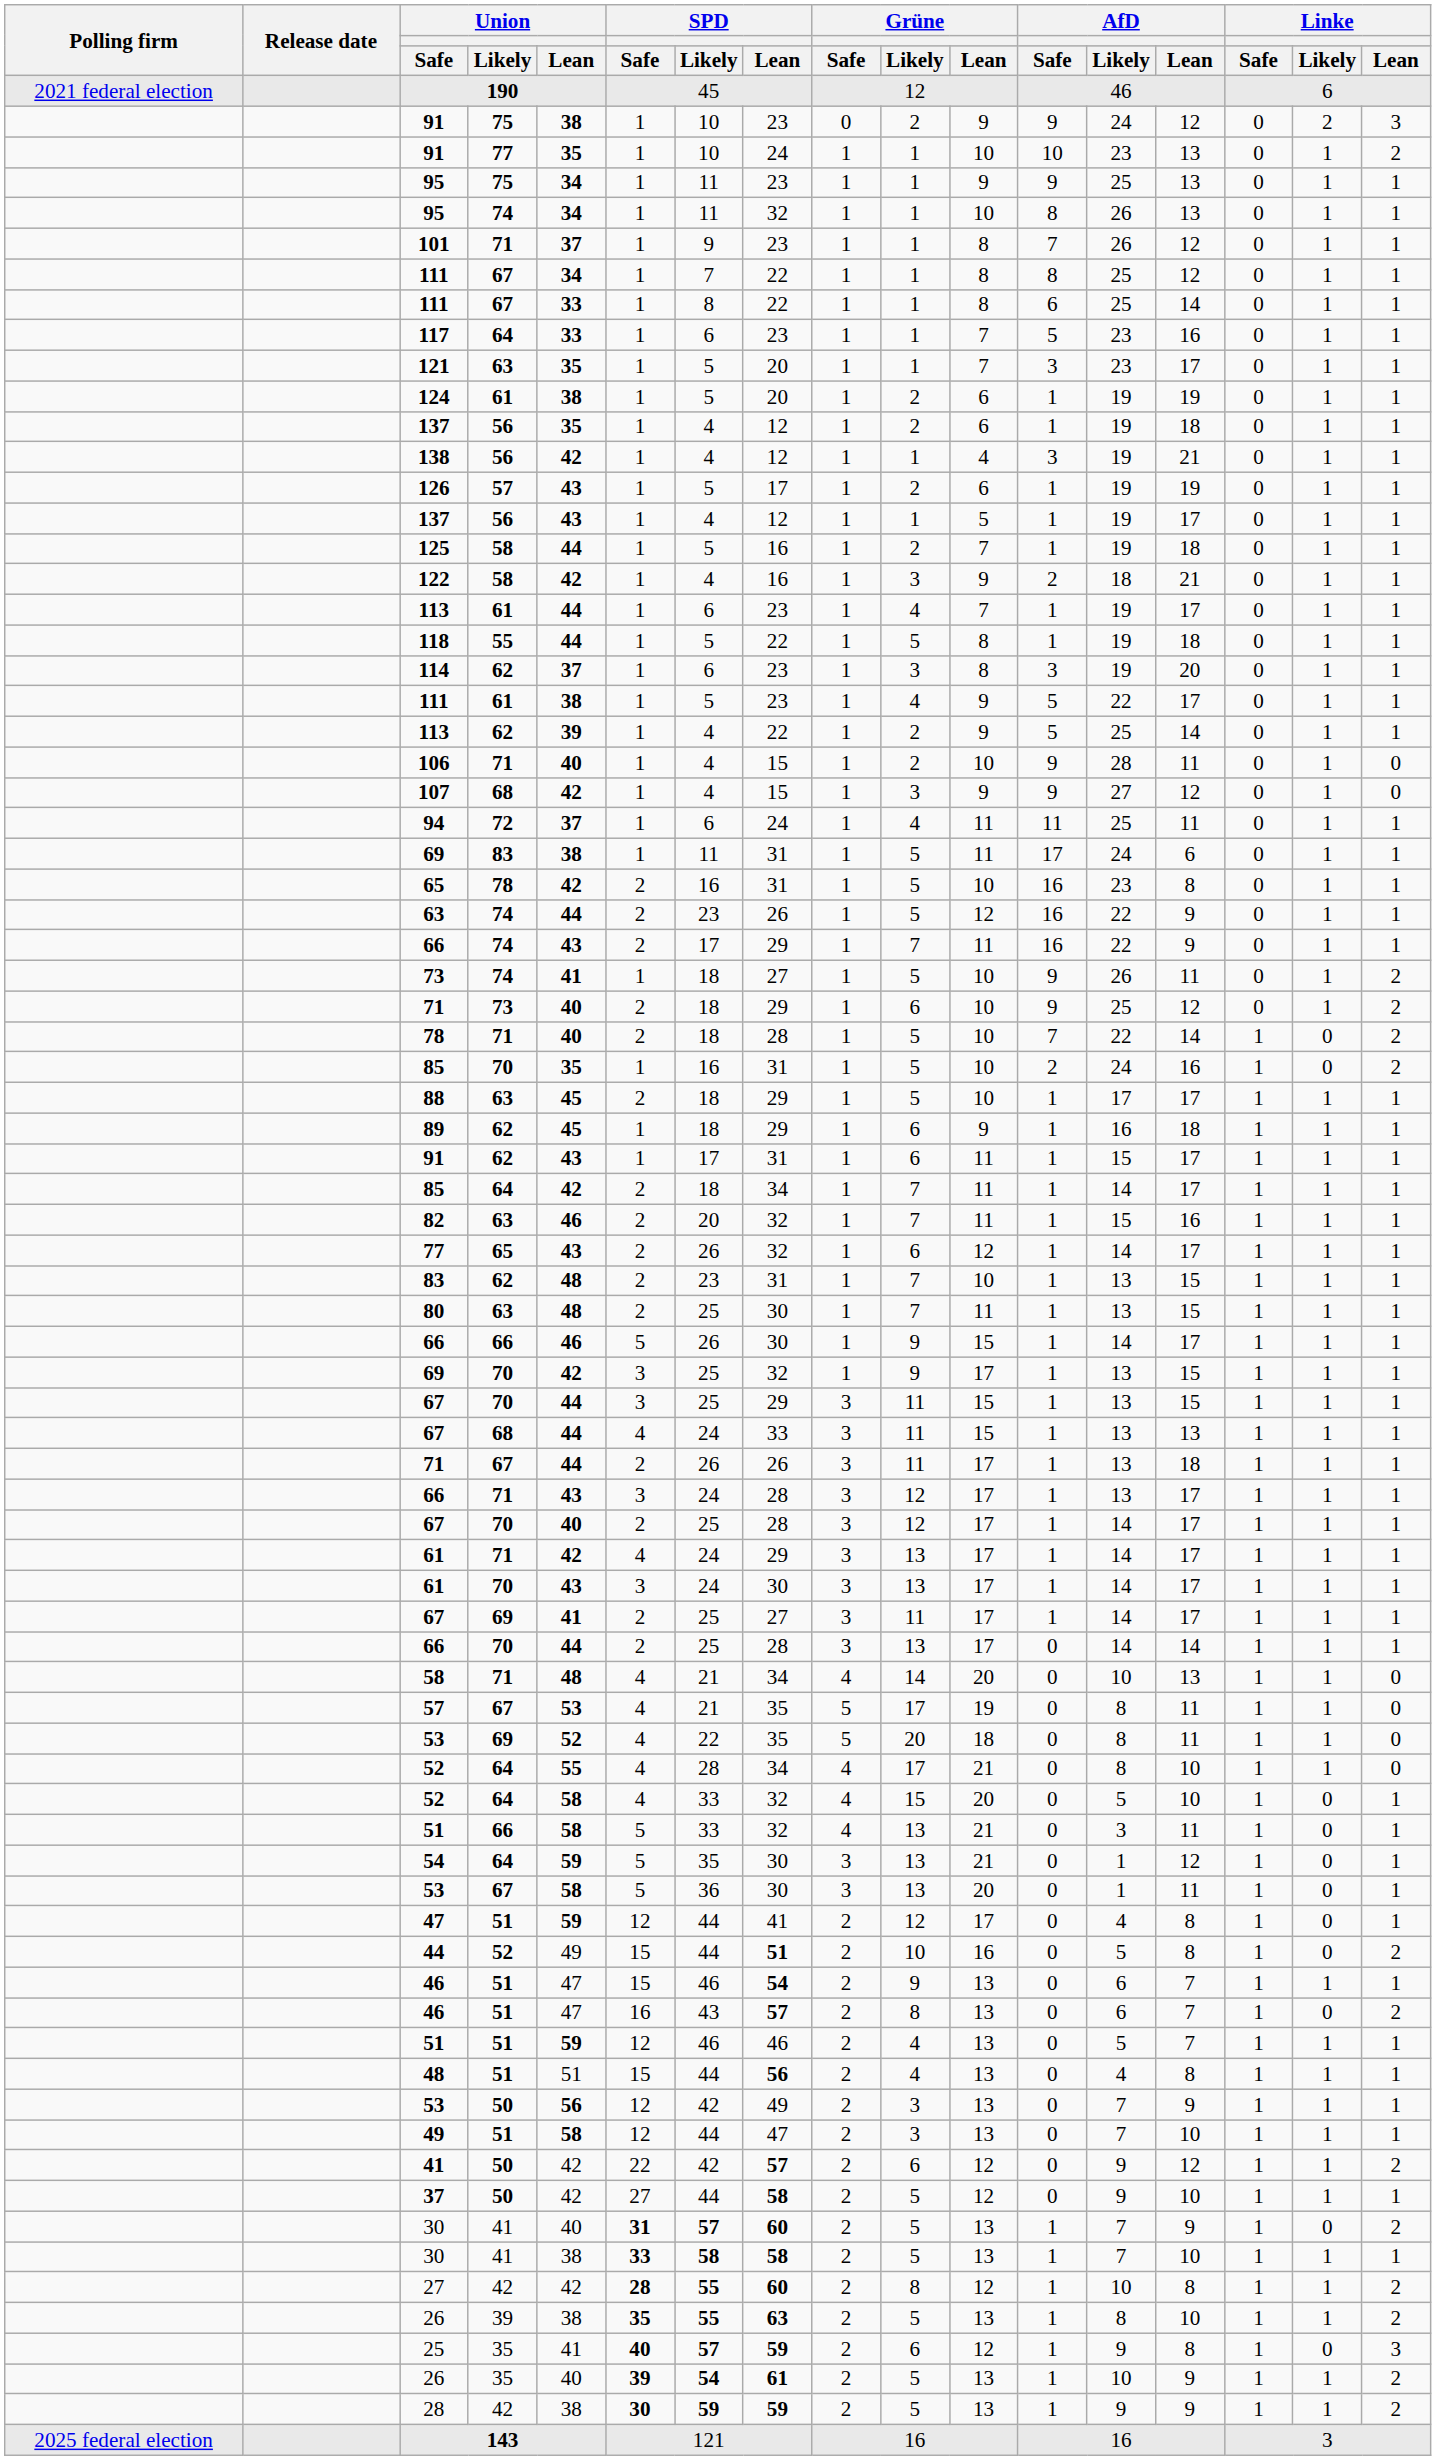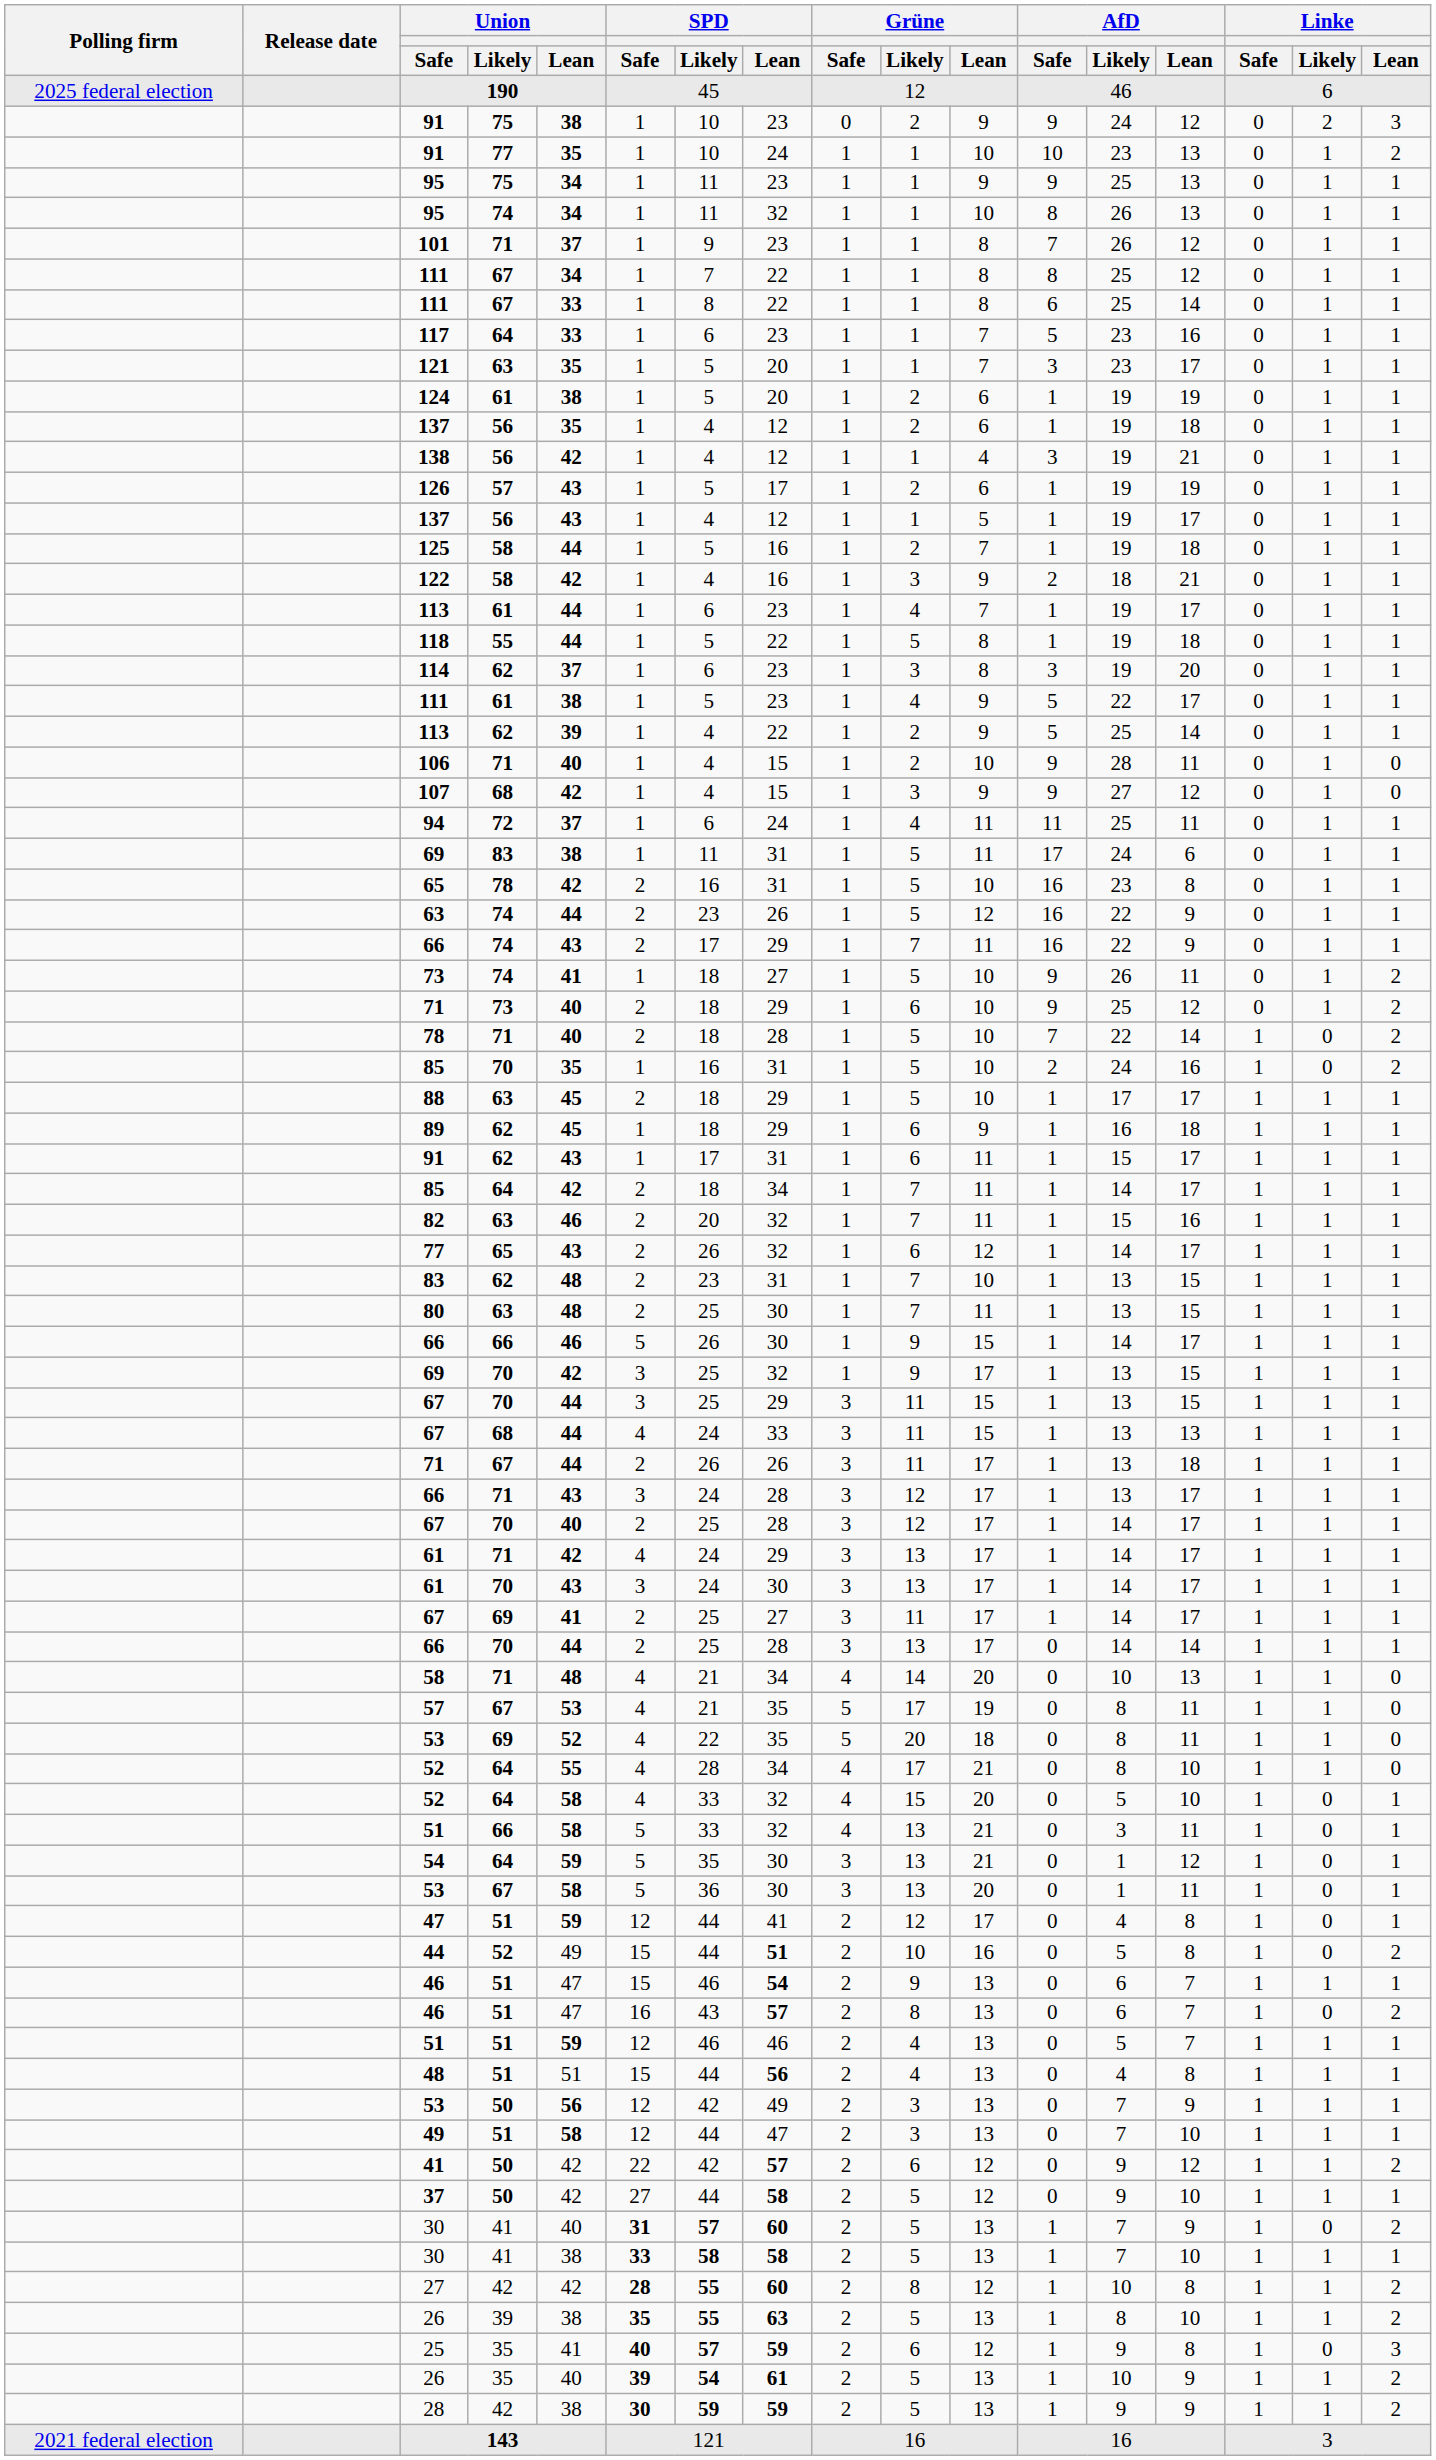190 | Polling firm: 2021 federal election -> 2025 federal election
143 | Polling firm: 2025 federal election -> 2021 federal election
